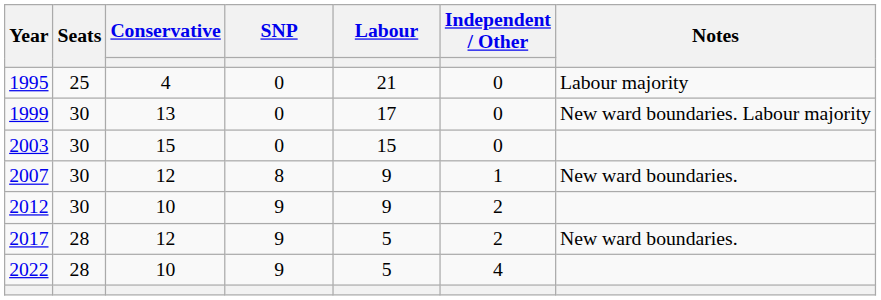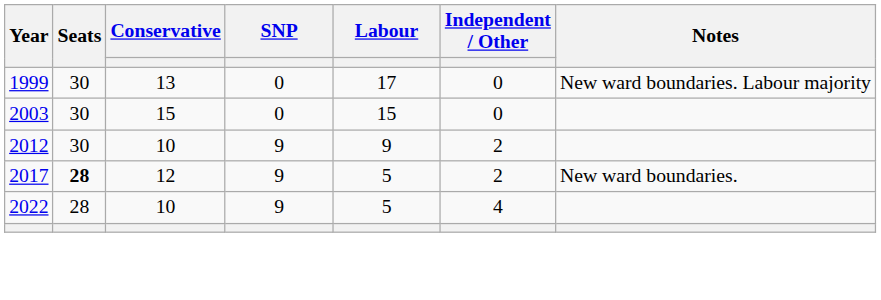- row: 1995 | 25 | 4 | 0 | 21 | 0 | Labour majority
- row: 2007 | 30 | 12 | 8 | 9 | 1 | New ward boundaries.
2017 | Seats: normal -> bold
